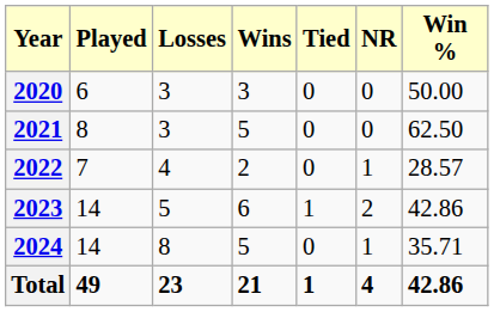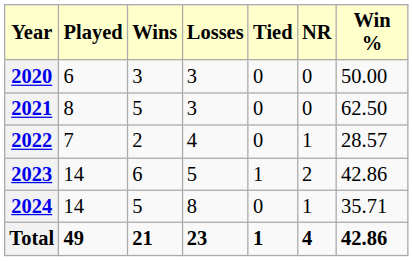columns swapped: Wins <-> Losses
